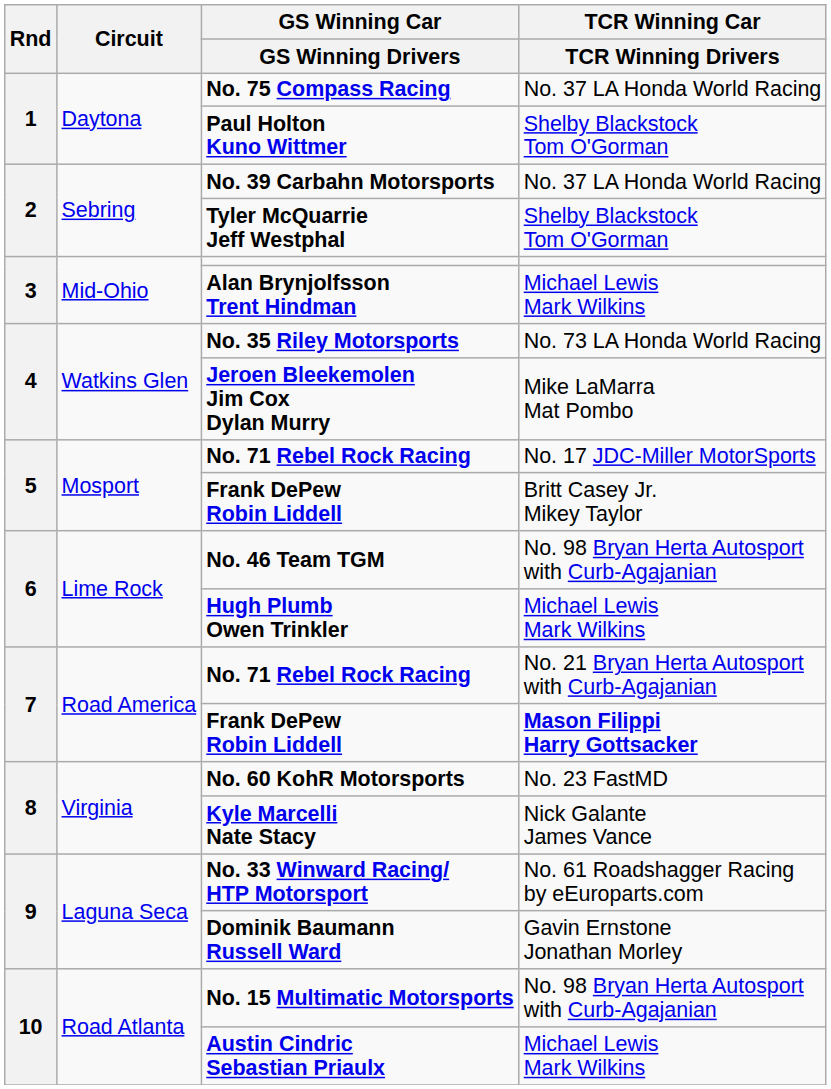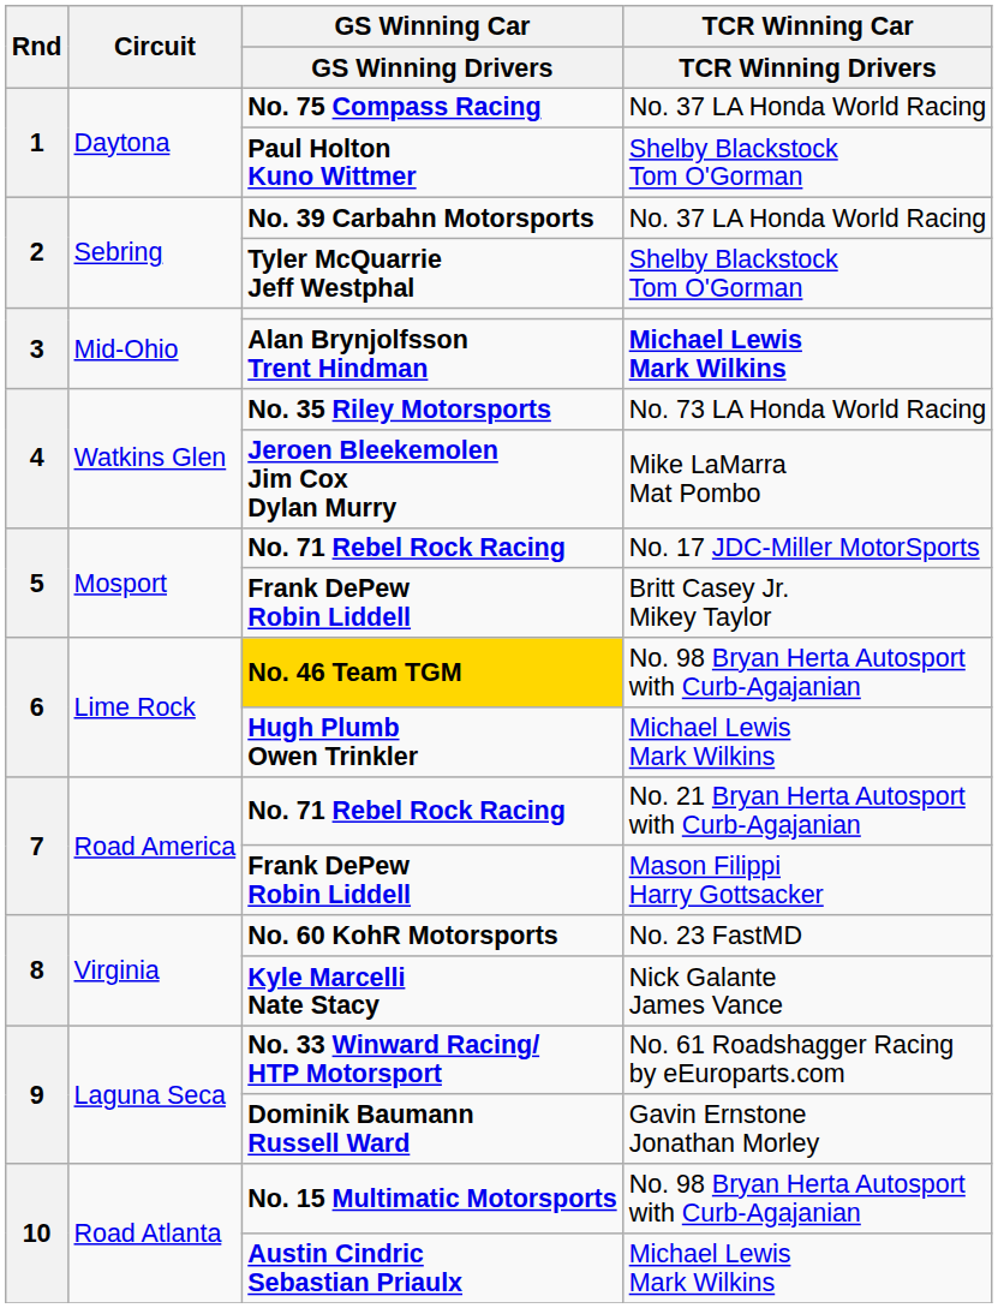Alan Brynjolfsson Trent Hindman | TCR Winning Car / TCR Winning Drivers: normal -> bold
No. 46 Team TGM | GS Winning Car / GS Winning Drivers: no background -> gold background
Frank DePew Robin Liddell / Mason Filippi Harry Gottsacker | TCR Winning Car / TCR Winning Drivers: bold -> normal
